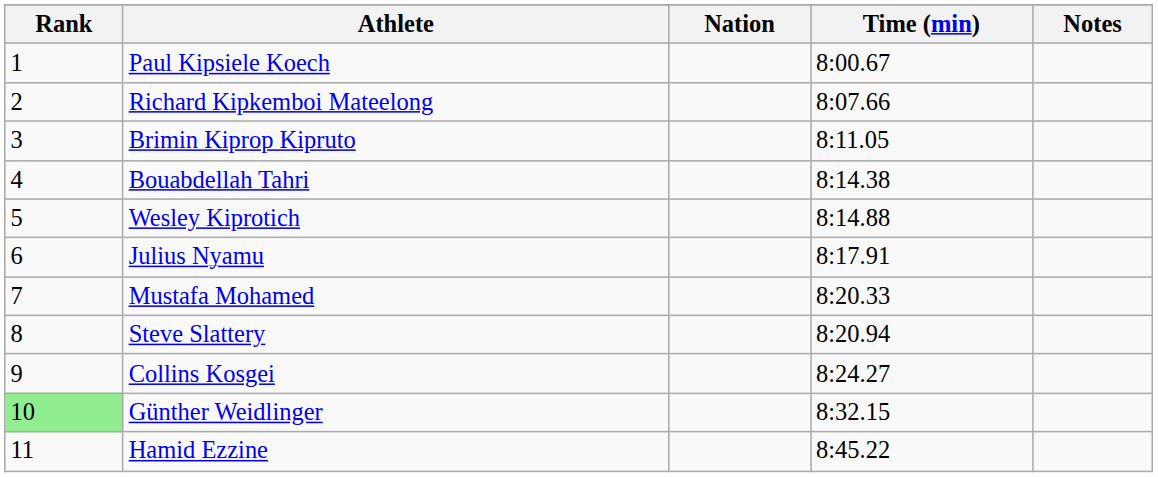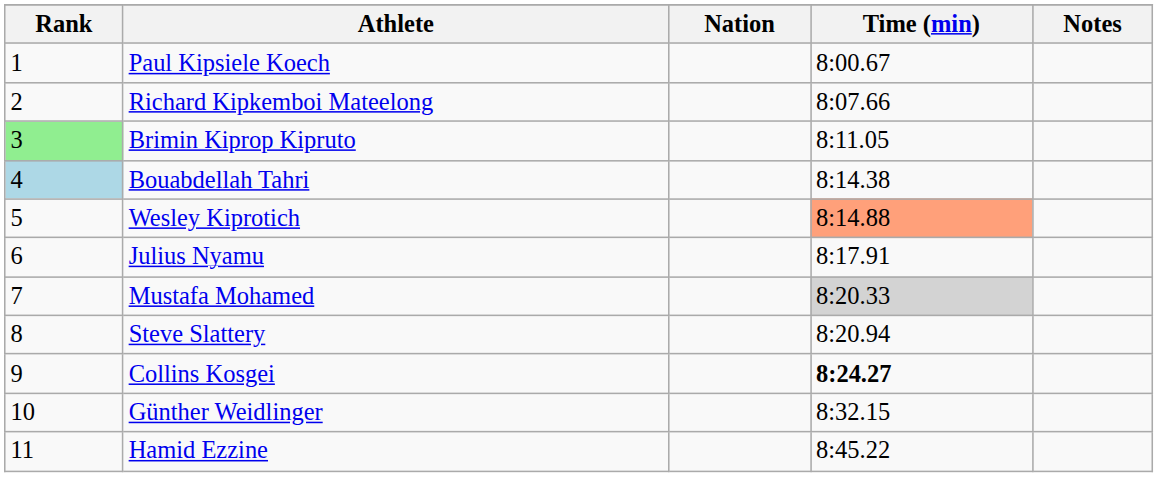Brimin Kiprop Kipruto | Rank: no background -> lightgreen background
Bouabdellah Tahri | Rank: no background -> lightblue background
Wesley Kiprotich | Time (min): no background -> lightsalmon background
Mustafa Mohamed | Time (min): no background -> lightgrey background
Collins Kosgei | Time (min): normal -> bold
Günther Weidlinger | Rank: lightgreen background -> no background
